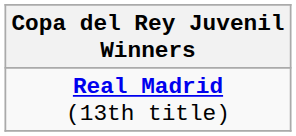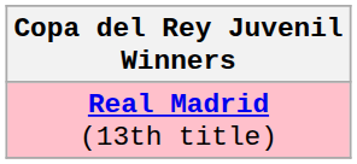row 2 | column 1: no background -> pink background
